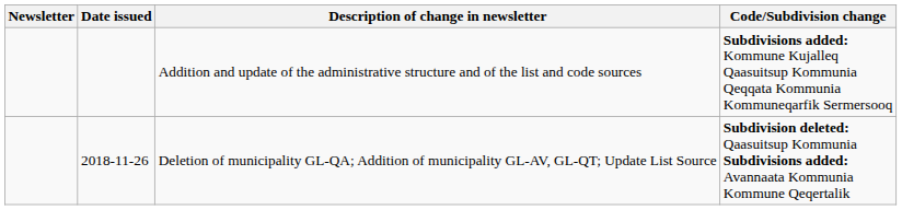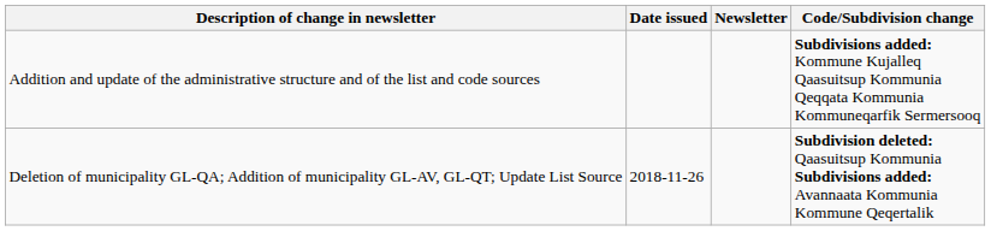columns swapped: Newsletter <-> Description of change in newsletter
